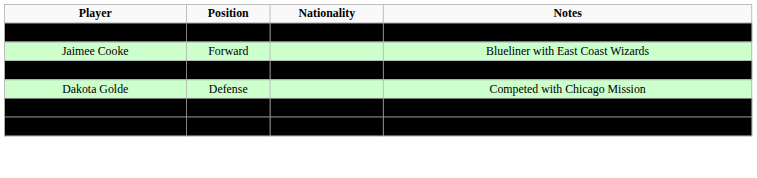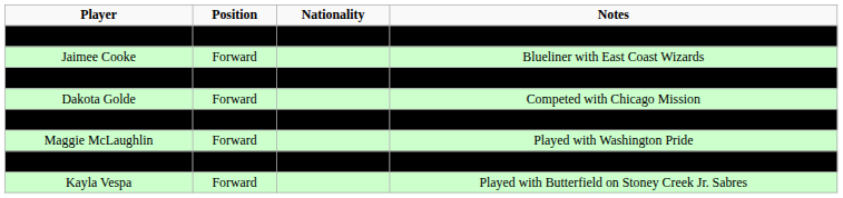Jacquie Diffley | Position: Forward -> Defense
Dakota Golde | Position: Defense -> Forward
+ row: Maggie McLaughlin | Forward | Played with Washington Pride
+ row: Kayla Vespa | Forward | Played with Butterfield on Stoney Creek Jr. Sabres
